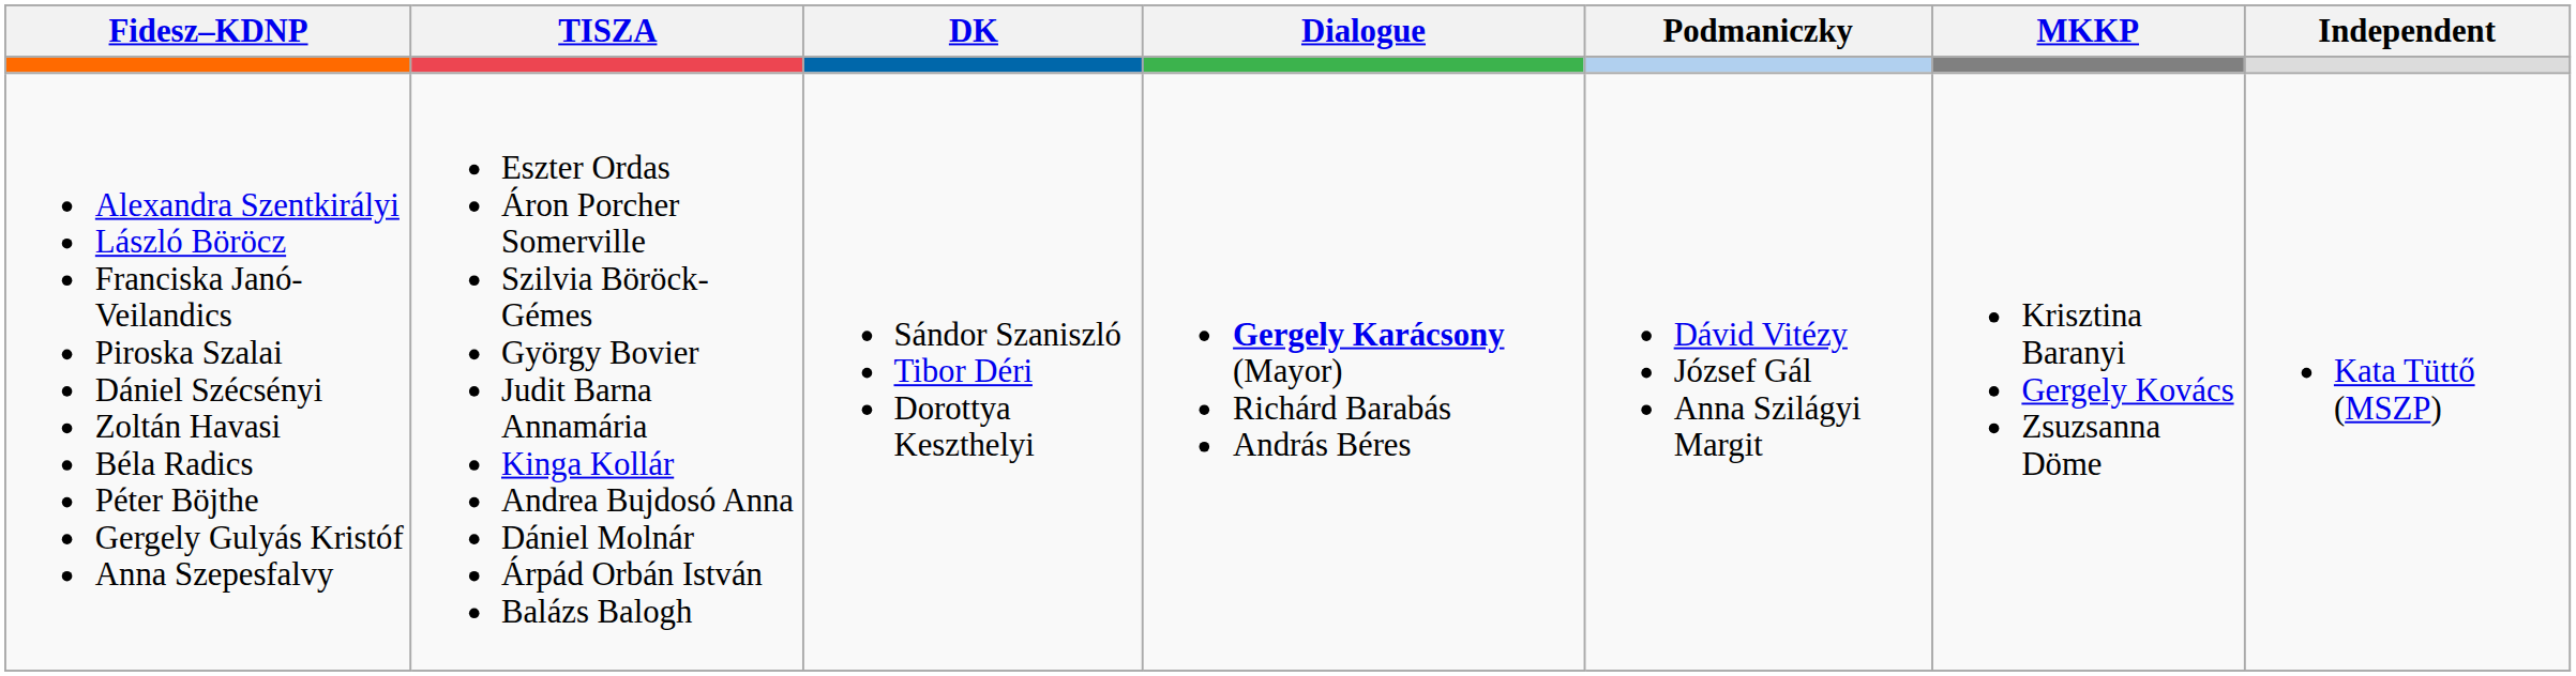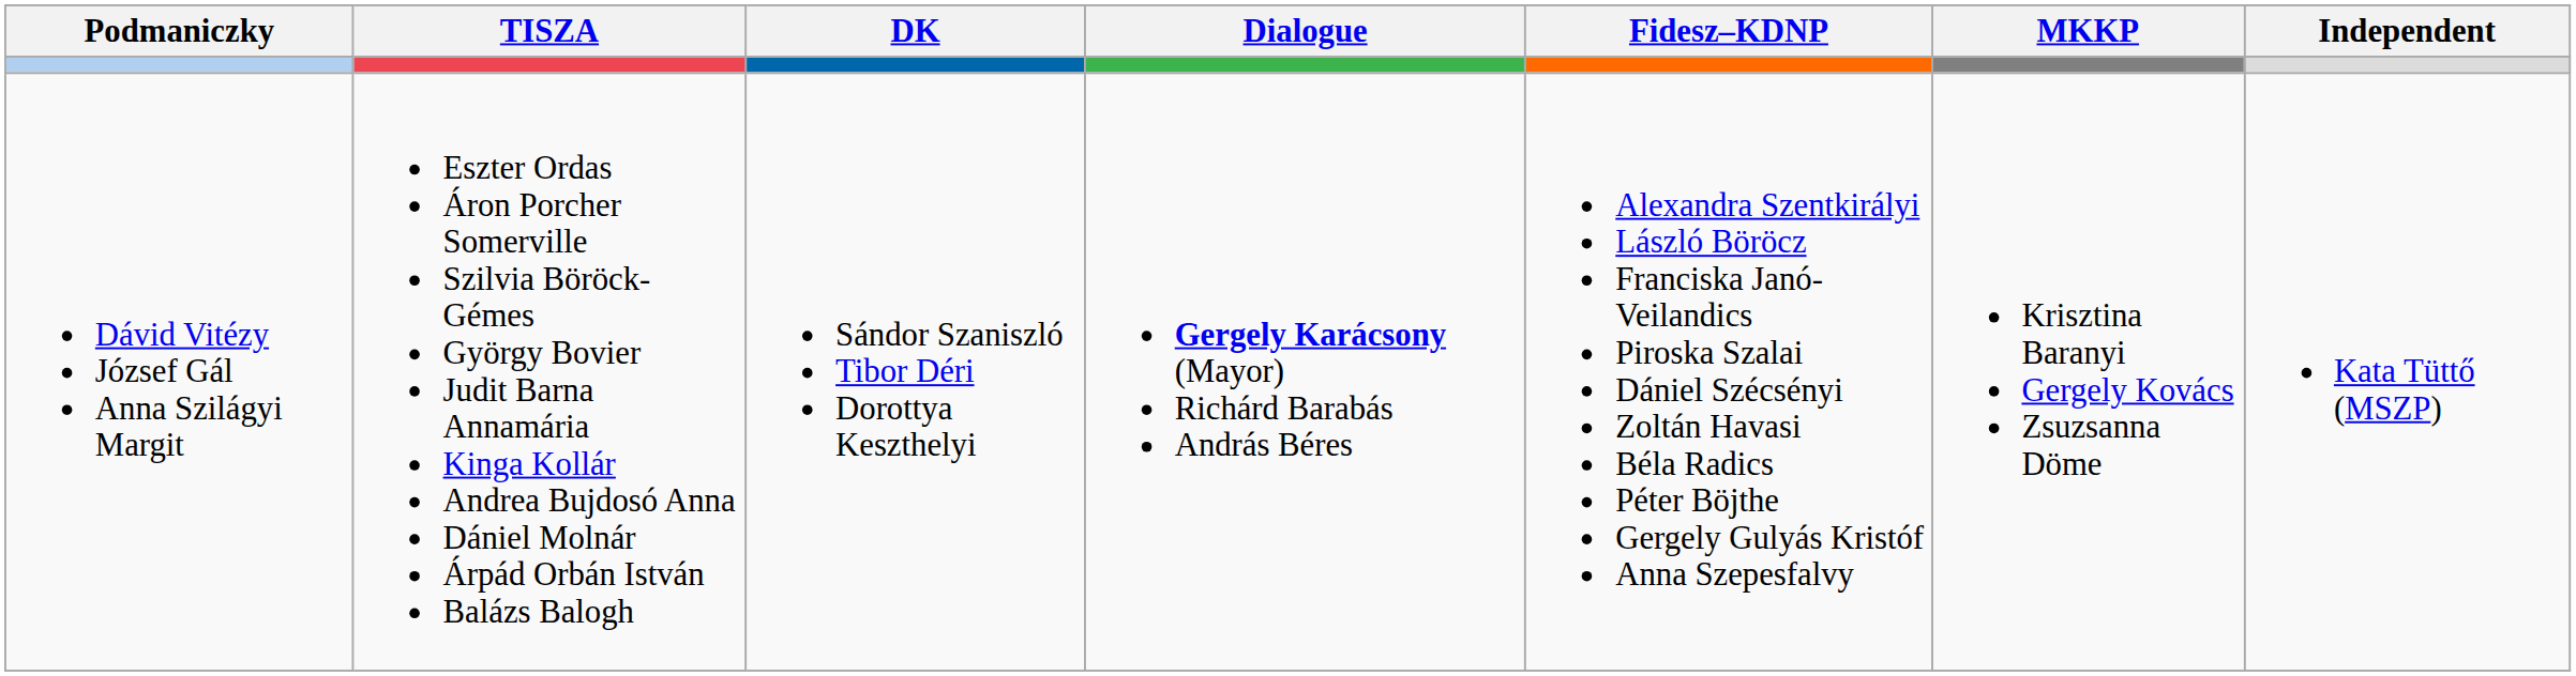columns swapped: Fidesz–KDNP <-> Podmaniczky
